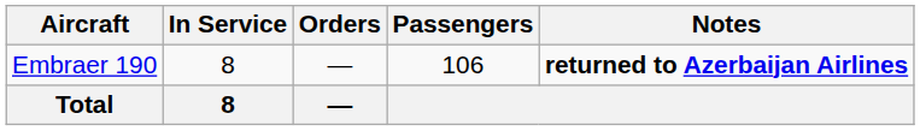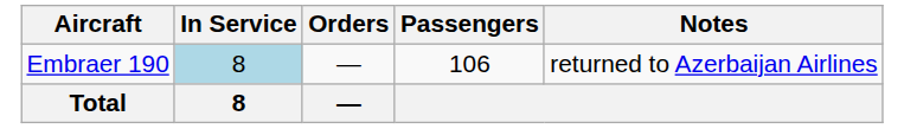Embraer 190 | In Service: no background -> lightblue background
Embraer 190 | Notes: bold -> normal
